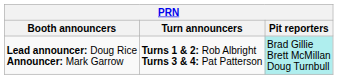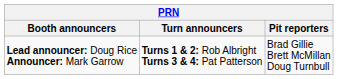Lead announcer: Doug Rice Announcer: Mark Garrow | Pit reporters: paleturquoise background -> no background
